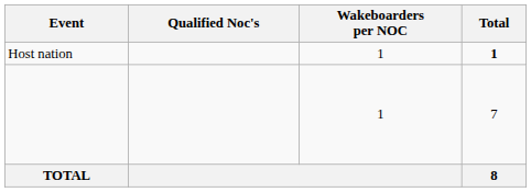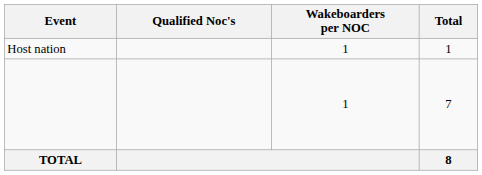Host nation | Total: bold -> normal
